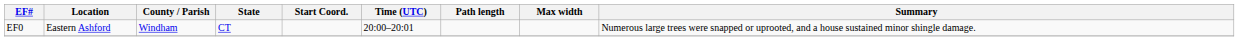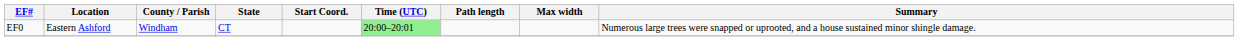EF0 | Time (UTC): no background -> lightgreen background
